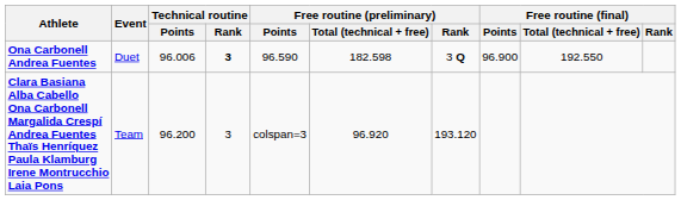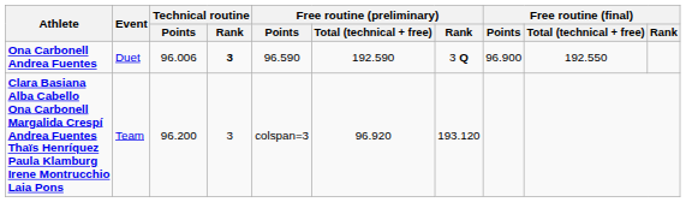Ona Carbonell Andrea Fuentes | Free routine (preliminary) / Total (technical + free): 182.598 -> 192.590
